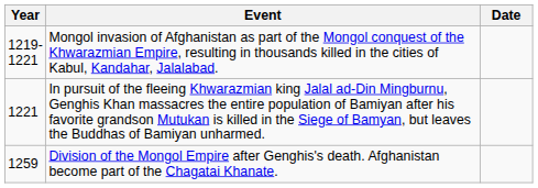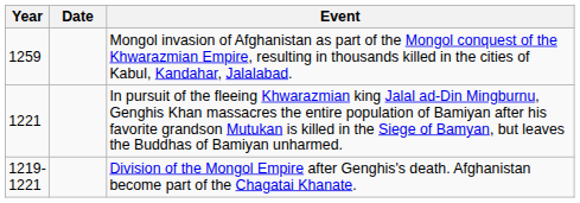columns swapped: Date <-> Event
row 2 | Year: 1219-1221 -> 1259
row 4 | Year: 1259 -> 1219-1221
